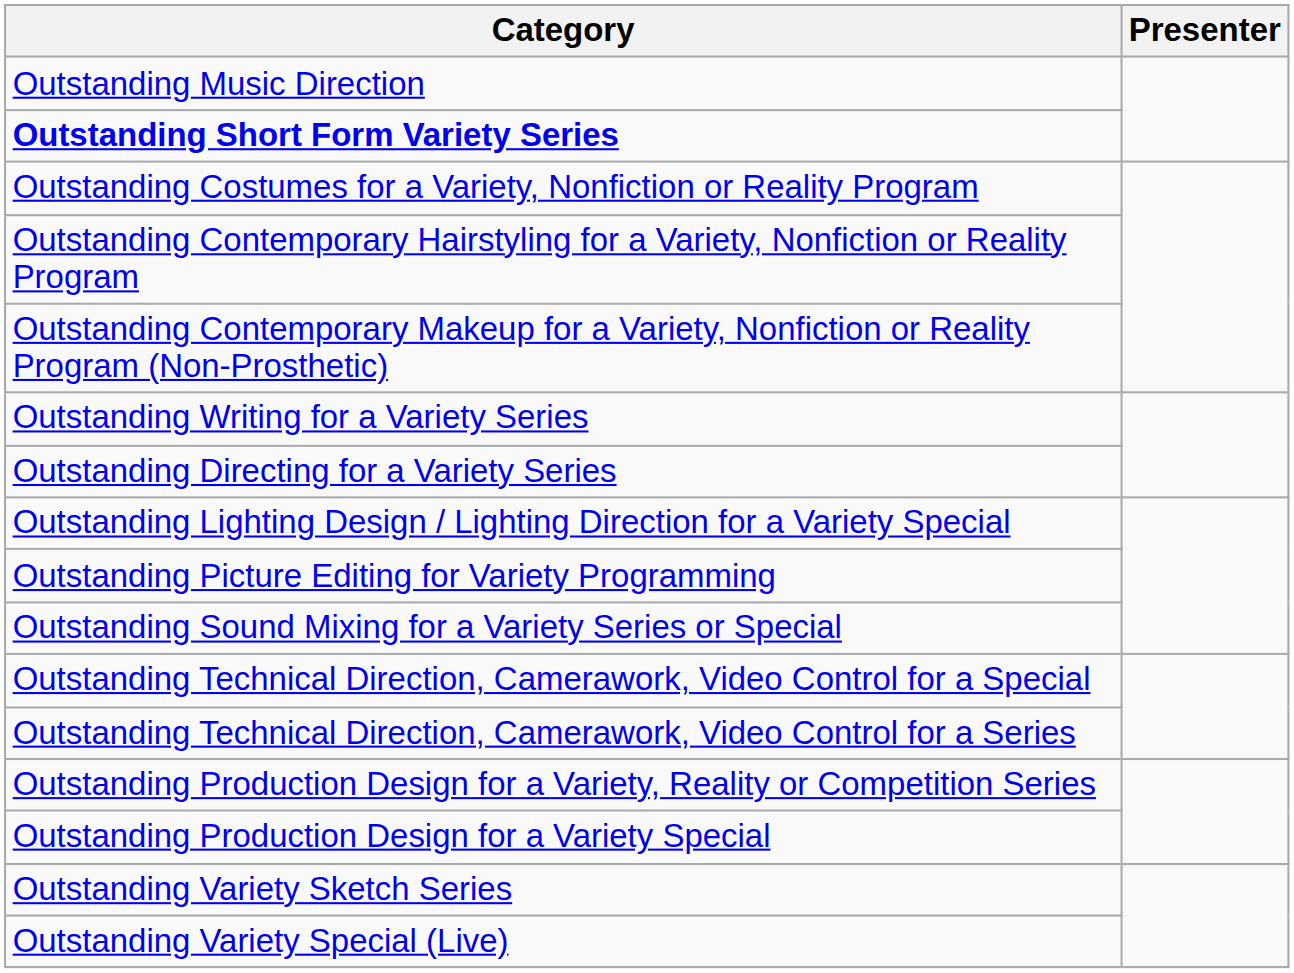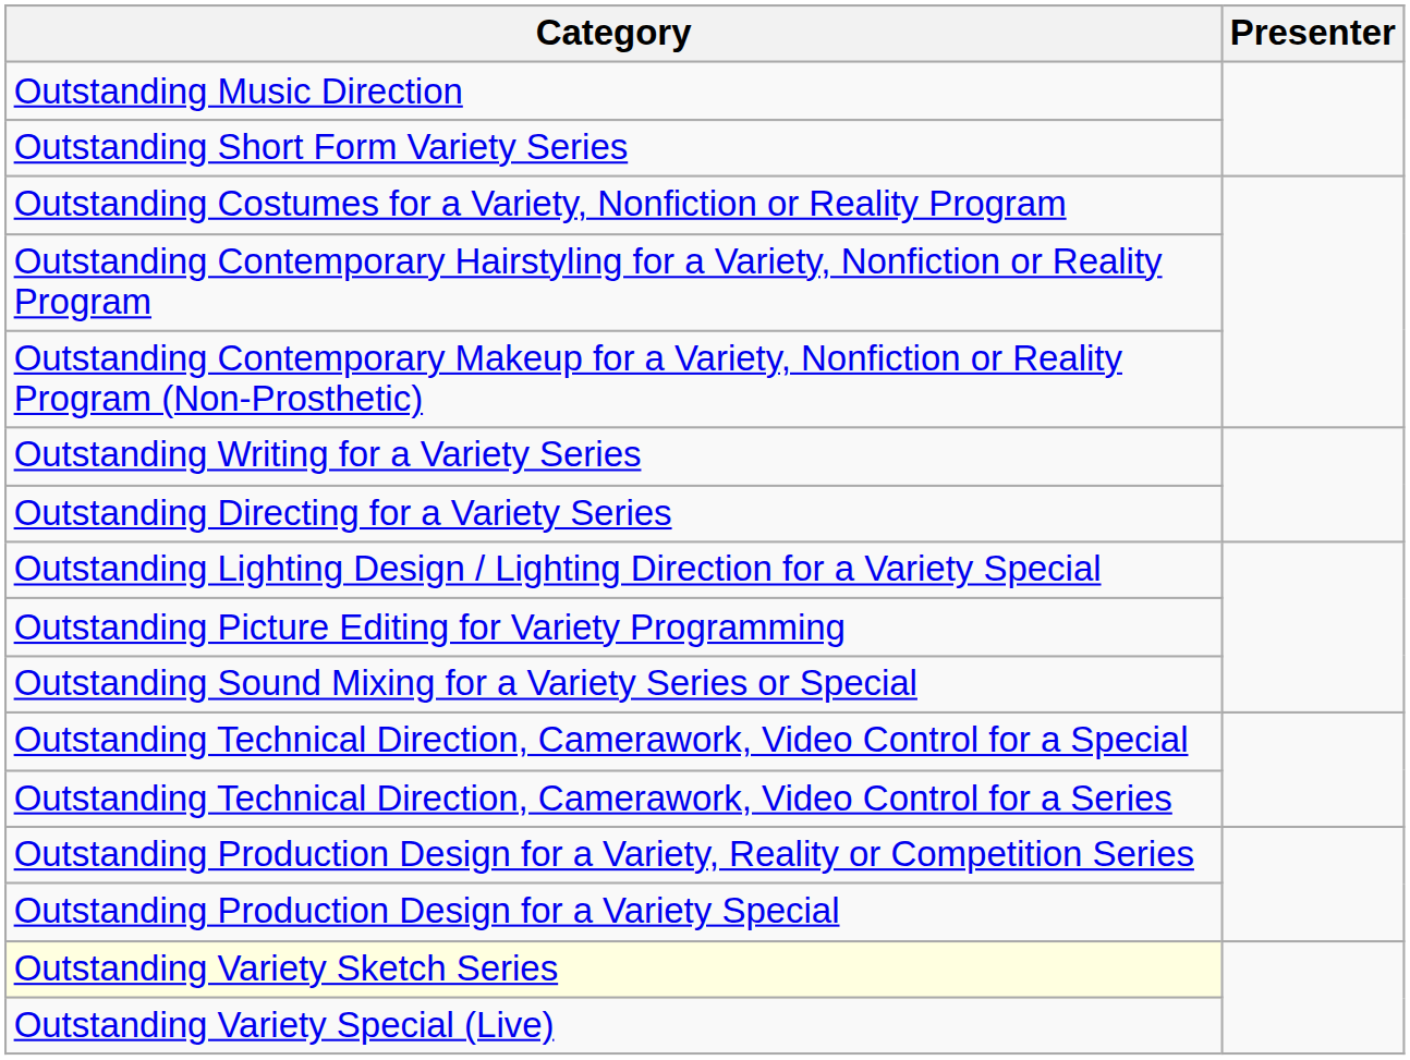Outstanding Short Form Variety Series | Category: bold -> normal
Outstanding Variety Sketch Series | Category: no background -> lightyellow background
